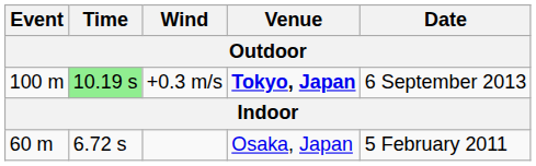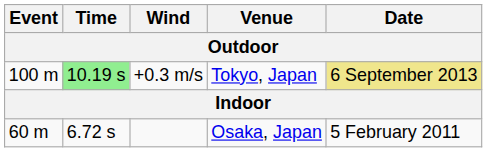+0.3 m/s | Venue: bold -> normal
+0.3 m/s | Date: no background -> khaki background
